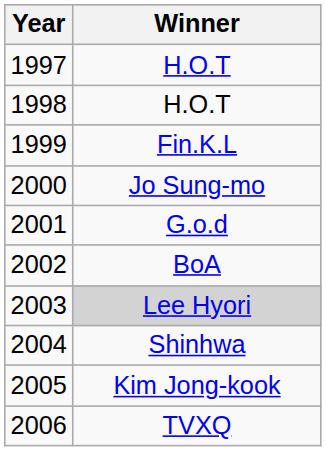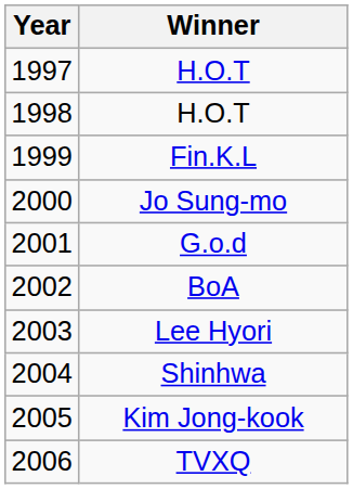row 8 | Winner: lightgrey background -> no background
